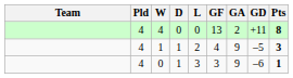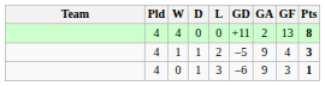columns swapped: GF <-> GD
